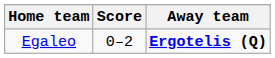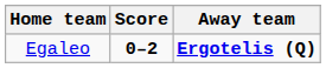Egaleo | Score: normal -> bold
